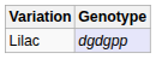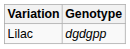Lilac | Genotype: lavender background -> no background
